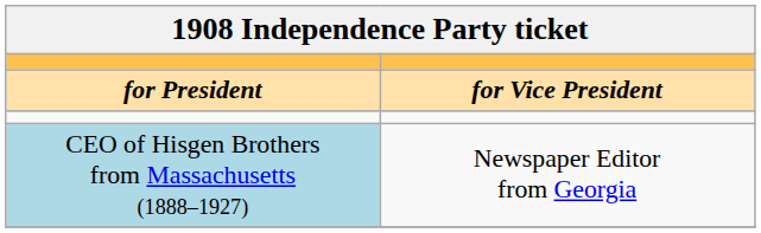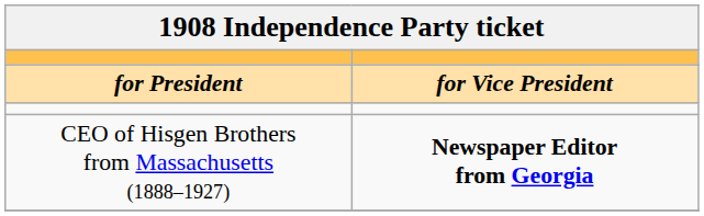CEO of Hisgen Brothers from Massachusetts (1888–1927) | column 1: lightblue background -> no background
CEO of Hisgen Brothers from Massachusetts (1888–1927) | column 2: normal -> bold
